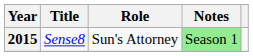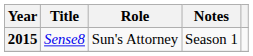2015 | Notes: lightgreen background -> no background
